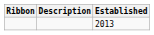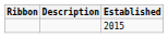row 2 | Established: 2013 -> 2015
